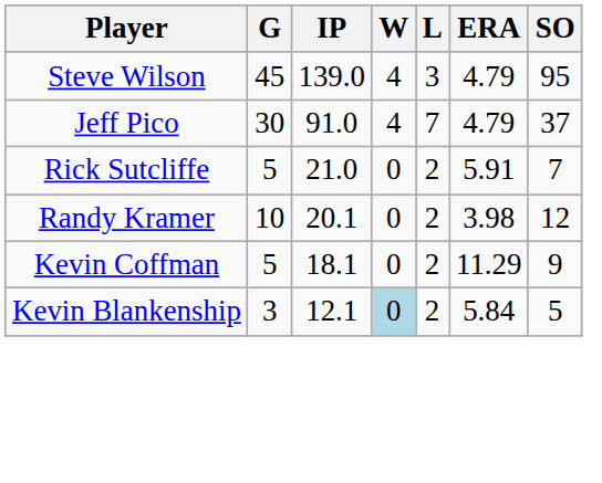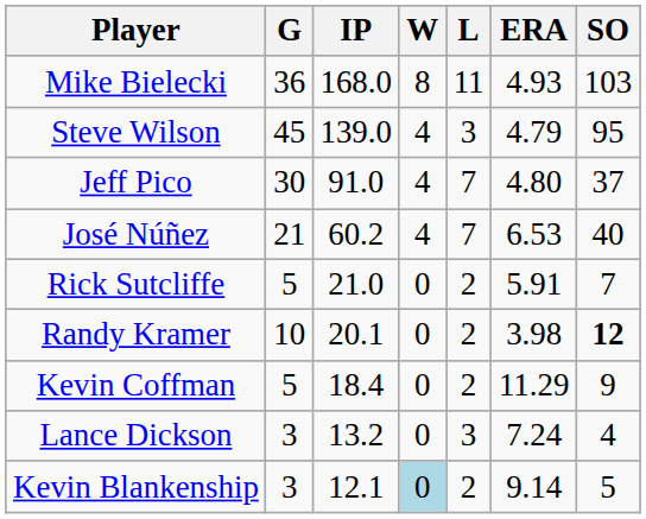+ row: Mike Bielecki | 36 | 168.0 | 8 | 11 | 4.93 | 103
Jeff Pico | ERA: 4.79 -> 4.80
+ row: José Núñez | 21 | 60.2 | 4 | 7 | 6.53 | 40
Randy Kramer | SO: normal -> bold
Kevin Coffman | IP: 18.1 -> 18.4
+ row: Lance Dickson | 3 | 13.2 | 0 | 3 | 7.24 | 4
Kevin Blankenship | ERA: 5.84 -> 9.14
